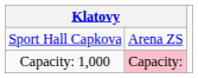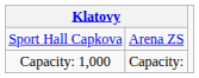Capacity: 1,000 | column 2: pink background -> no background
